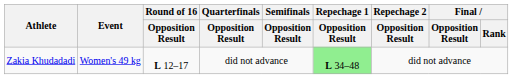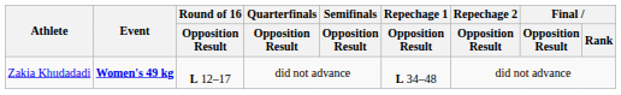Zakia Khudadadi | Event: normal -> bold
Zakia Khudadadi | Repechage 1 / Opposition Result: lightgreen background -> no background
